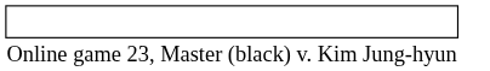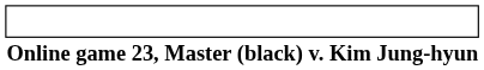row 1 | column 1: normal -> bold
